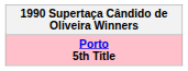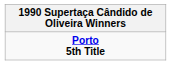row 2 | column 1: pink background -> no background
